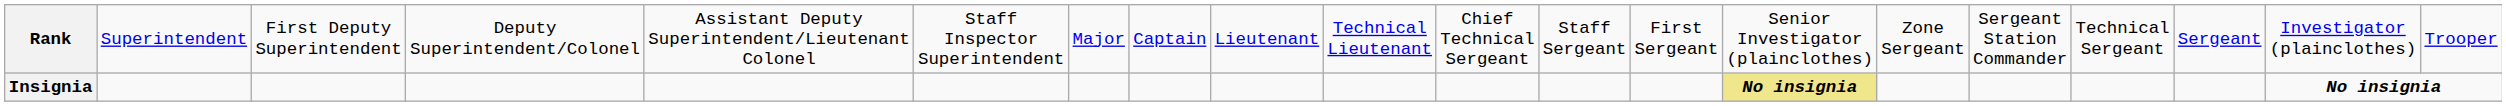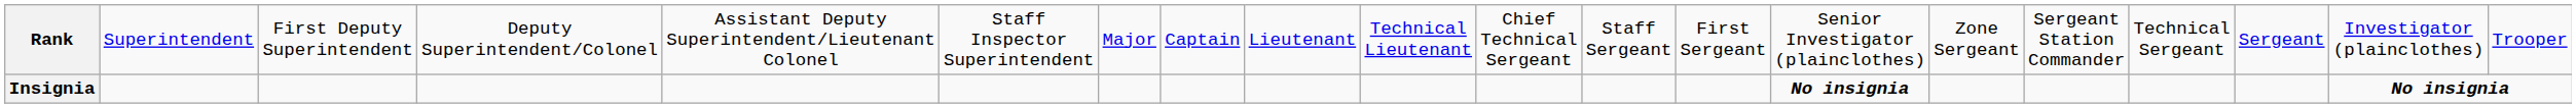Insignia | column 14: khaki background -> no background
